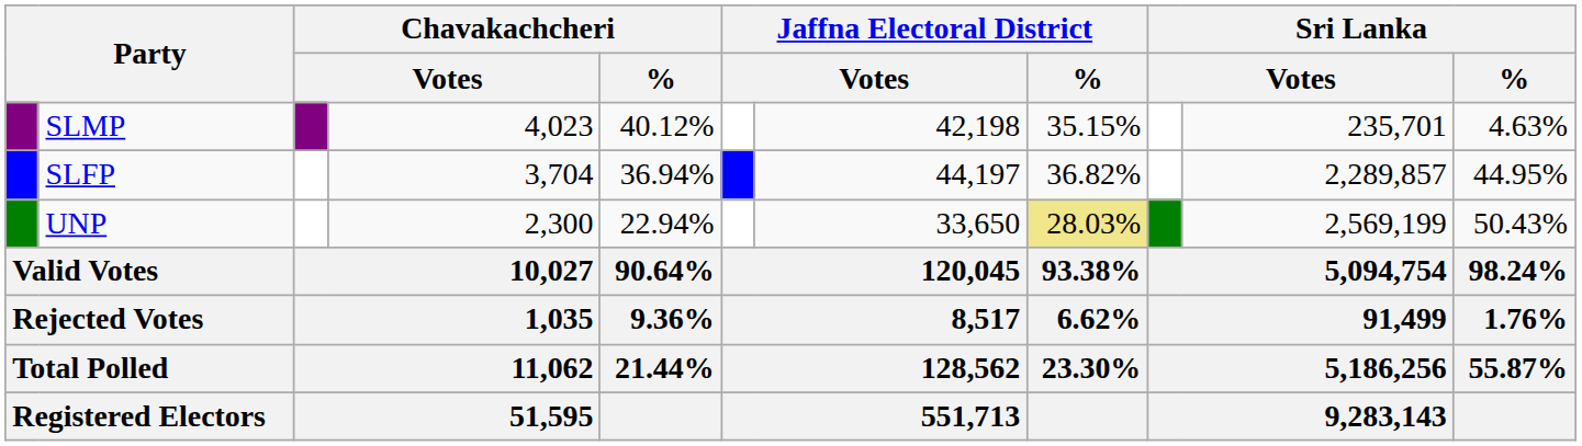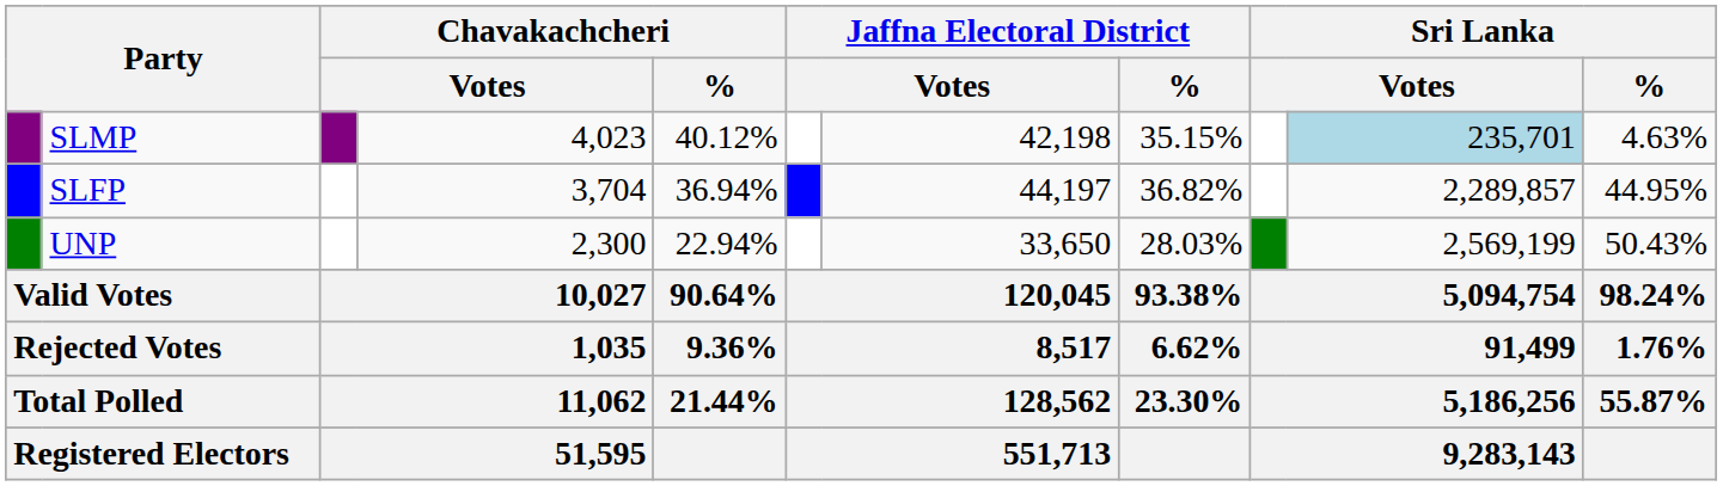SLMP | column 10: no background -> lightblue background
UNP | Jaffna Electoral District / %: khaki background -> no background
